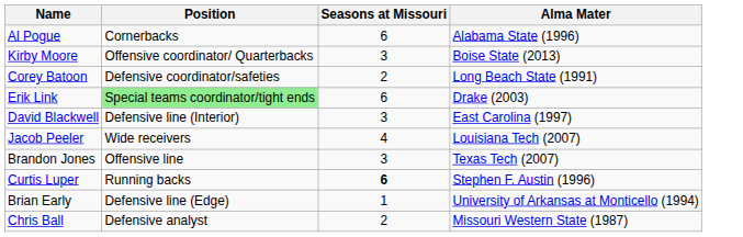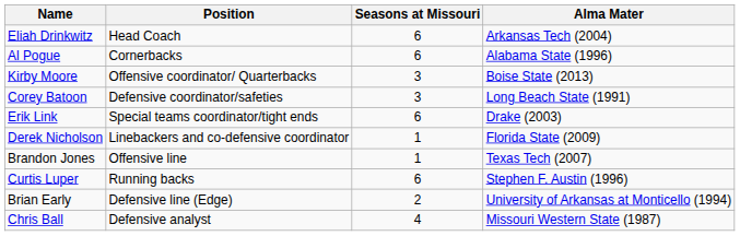+ row: Eliah Drinkwitz | Head Coach | 6 | Arkansas Tech (2004)
Corey Batoon | Seasons at Missouri: 2 -> 3
Erik Link | Position: lightgreen background -> no background
- row: David Blackwell | Defensive line (Interior) | 3 | East Carolina (1997)
+ row: Derek Nicholson | Linebackers and co-defensive coordinator | 1 | Florida State (2009)
- row: Jacob Peeler | Wide receivers | 4 | Louisiana Tech (2007)
Brandon Jones | Seasons at Missouri: 3 -> 1
Curtis Luper | Seasons at Missouri: bold -> normal
Brian Early | Seasons at Missouri: 1 -> 2
Chris Ball | Seasons at Missouri: 2 -> 4
